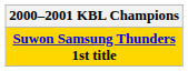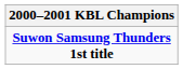row 2 | column 1: gold background -> no background
